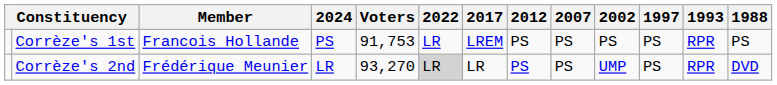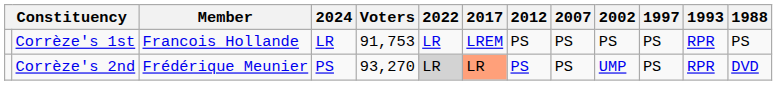Corrèze's 1st | 2024: PS -> LR
Corrèze's 2nd | 2024: LR -> PS
Corrèze's 2nd | 2017: no background -> lightsalmon background
